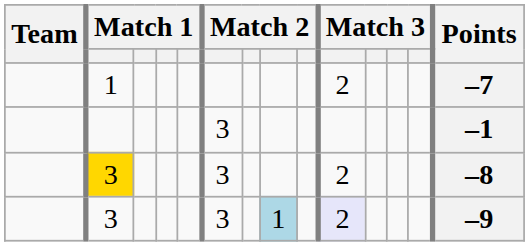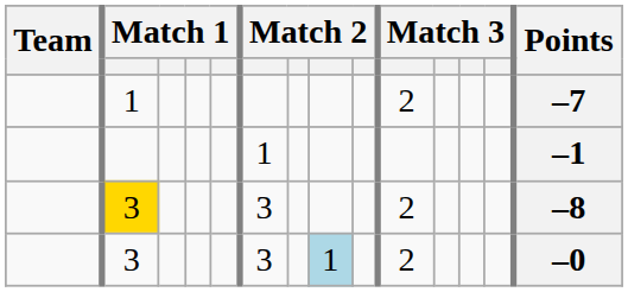row 4 | column 6: 3 -> 1
row 6 | column 10: lavender background -> no background
row 6 | Points: –9 -> –0
